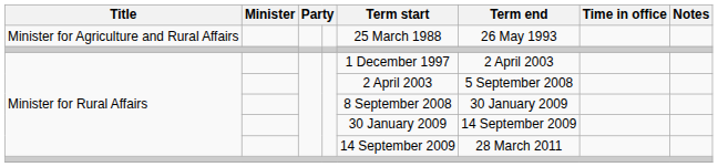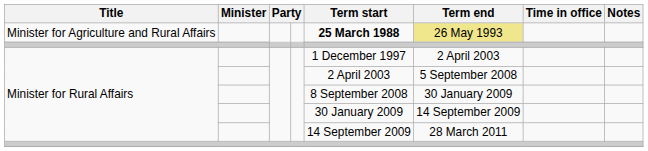Minister for Agriculture and Rural Affairs | Term start: normal -> bold
Minister for Agriculture and Rural Affairs | Term end: no background -> khaki background
